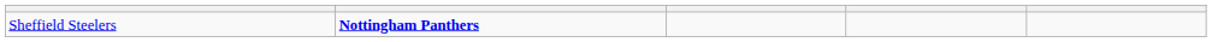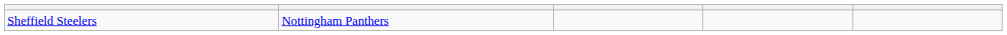Sheffield Steelers | column 2: bold -> normal
